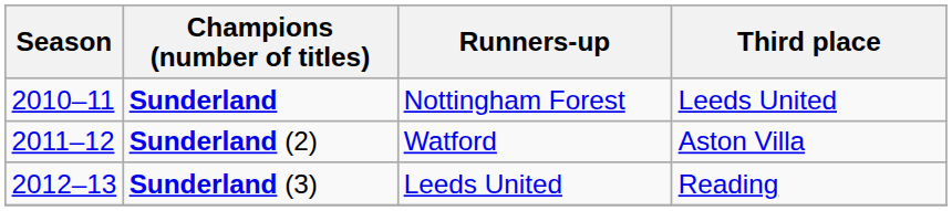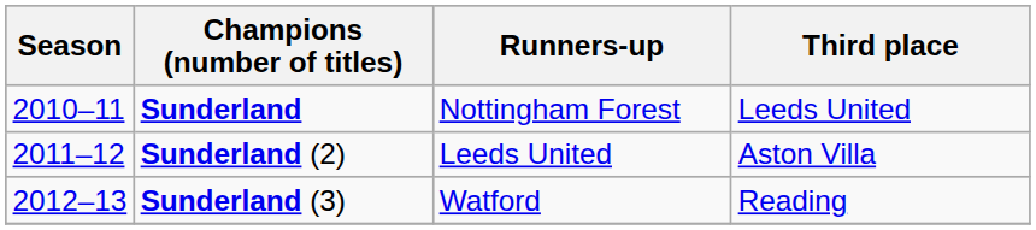Sunderland (2) | Runners-up: Watford -> Leeds United
Sunderland (3) | Runners-up: Leeds United -> Watford
